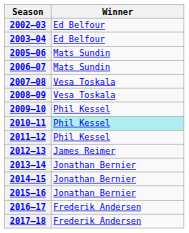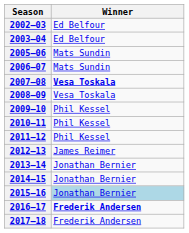2007–08 | Winner: normal -> bold
2010–11 | Winner: paleturquoise background -> no background
2015–16 | Winner: no background -> lightblue background
2016–17 | Winner: normal -> bold
